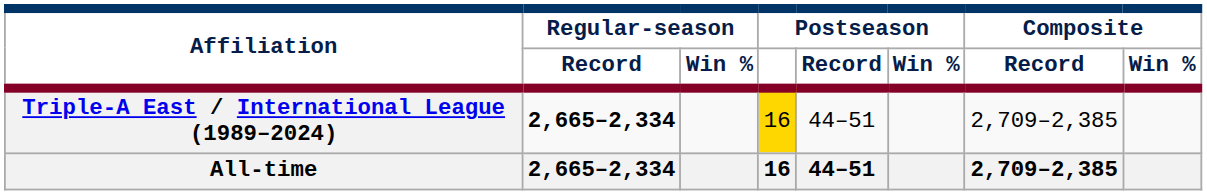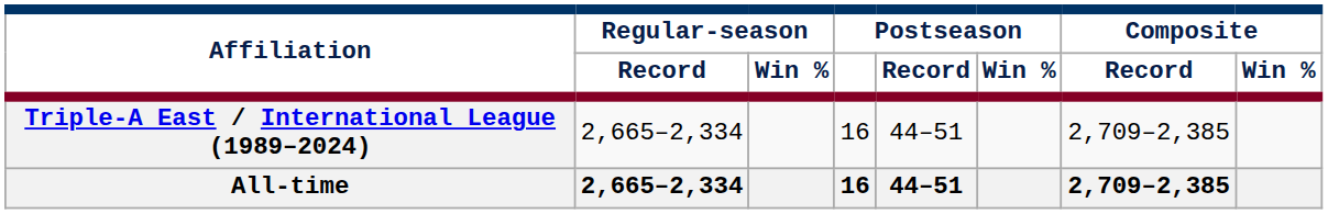Triple-A East / International League (1989–2024) | Regular-season / Record: bold -> normal
Triple-A East / International League (1989–2024) | Postseason: gold background -> no background
